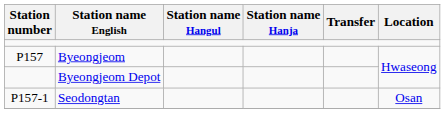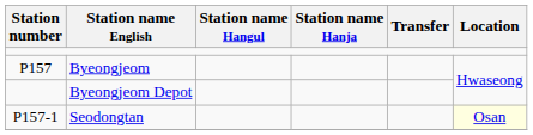Seodongtan | column 6: no background -> lightyellow background
